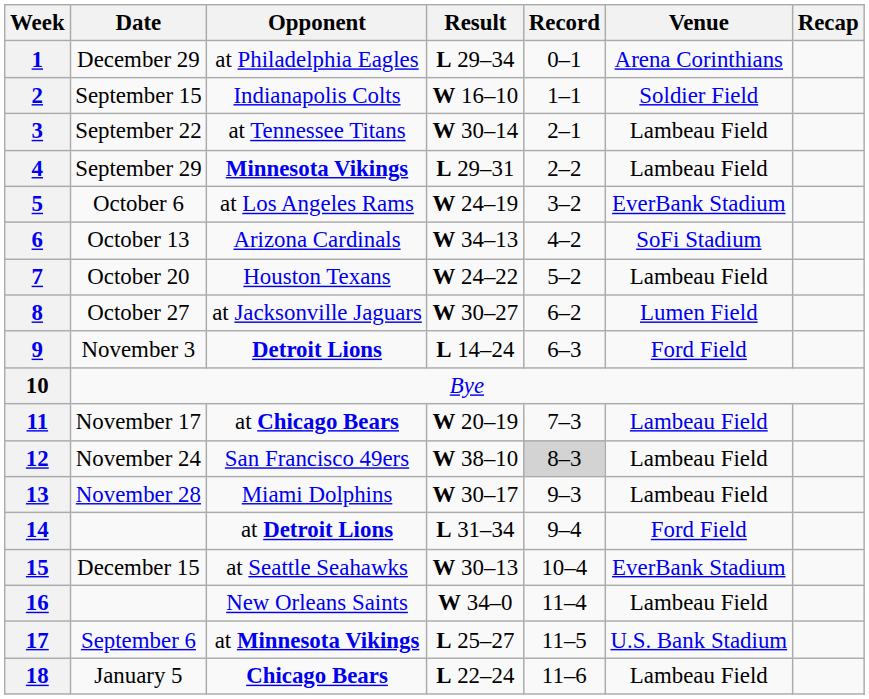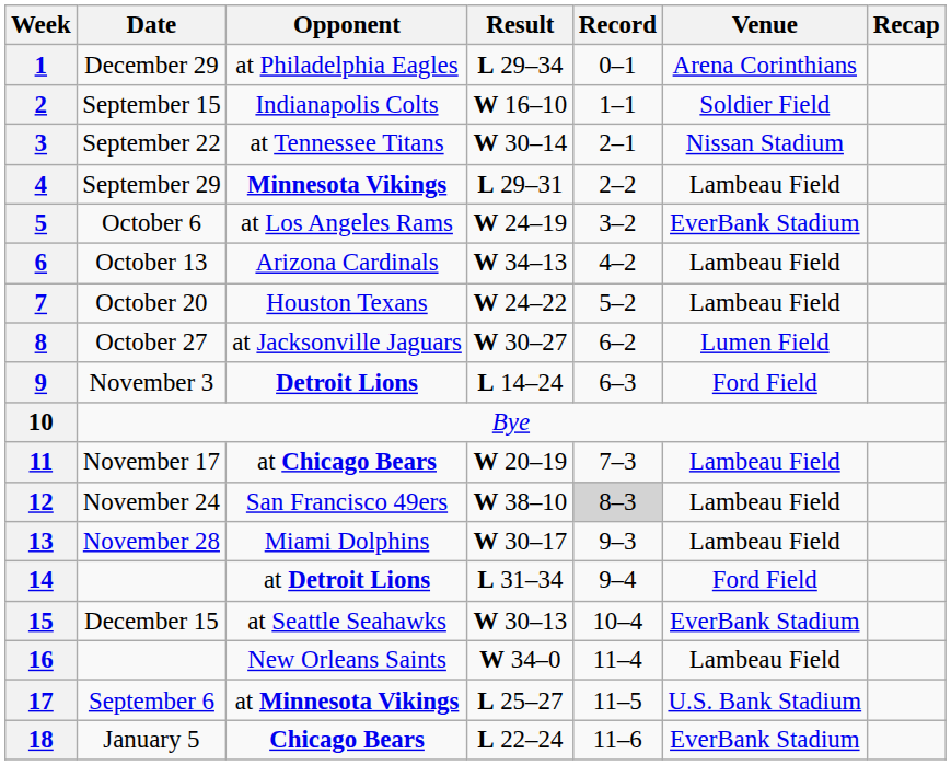3 | Venue: Lambeau Field -> Nissan Stadium
6 | Venue: SoFi Stadium -> Lambeau Field
18 | Venue: Lambeau Field -> EverBank Stadium
